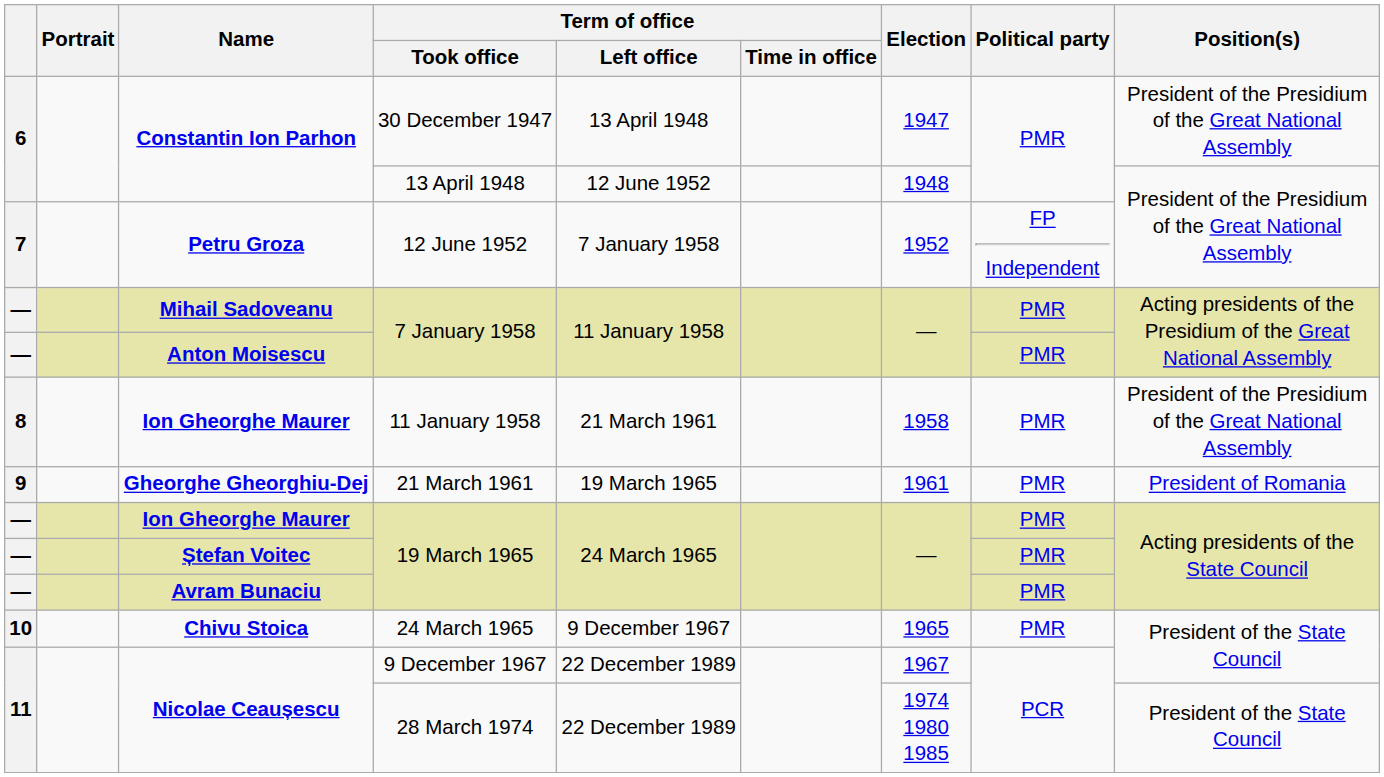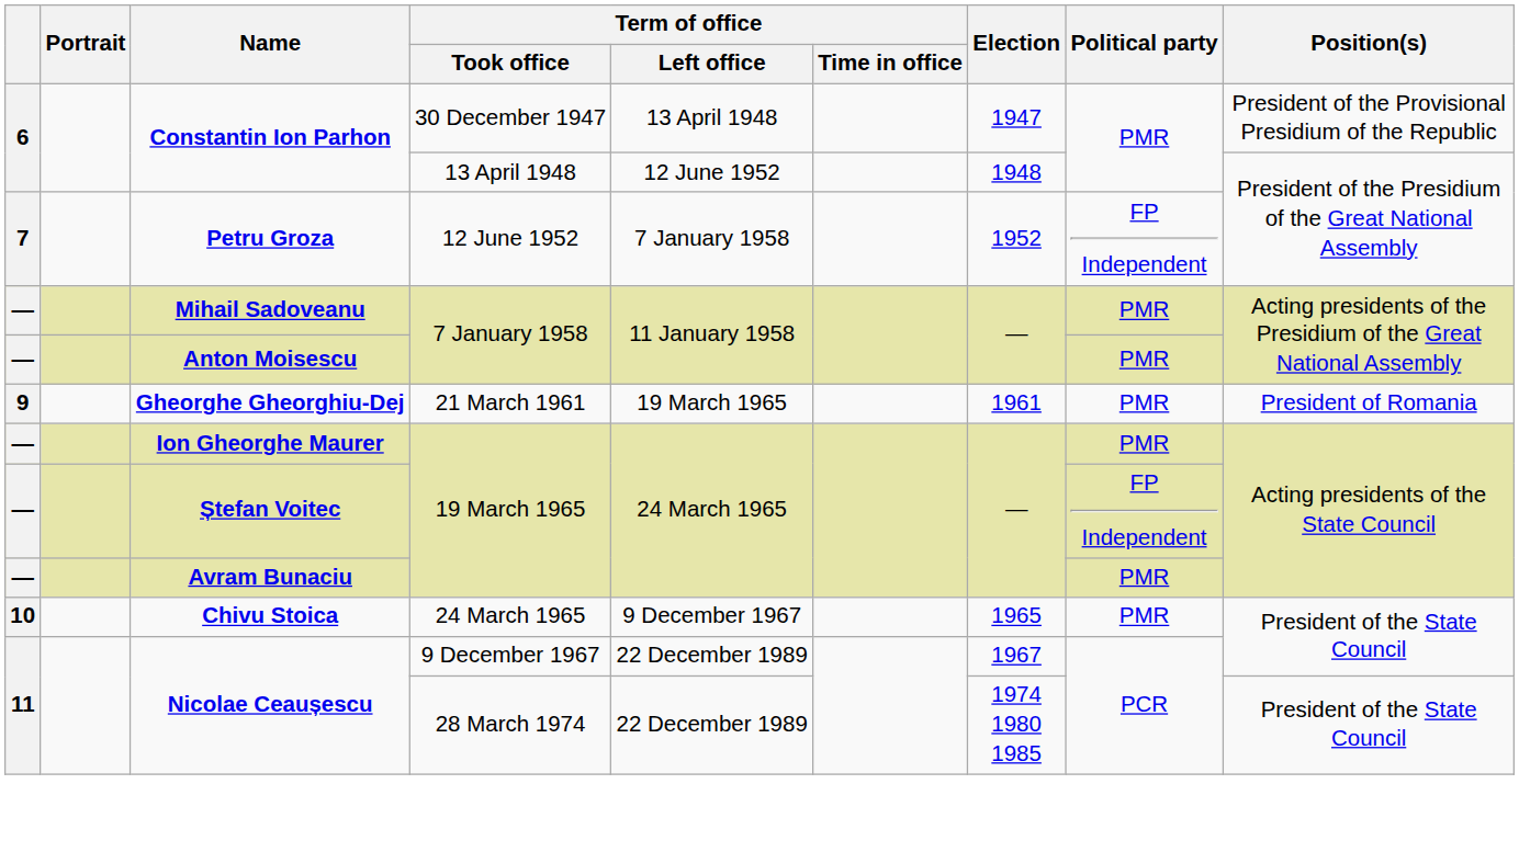Constantin Ion Parhon / 30 December 1947 | Position(s): President of the Presidium of the Great National Assembly -> President of the Provisional Presidium of the Republic
- row: 8 | Ion Gheorghe Maurer | 11 January 1958 | 21 March 1961 | 1958 | PMR | President of the Presidium of the Great National Assembly
Ștefan Voitec | Political party: PMR -> FP Independent
